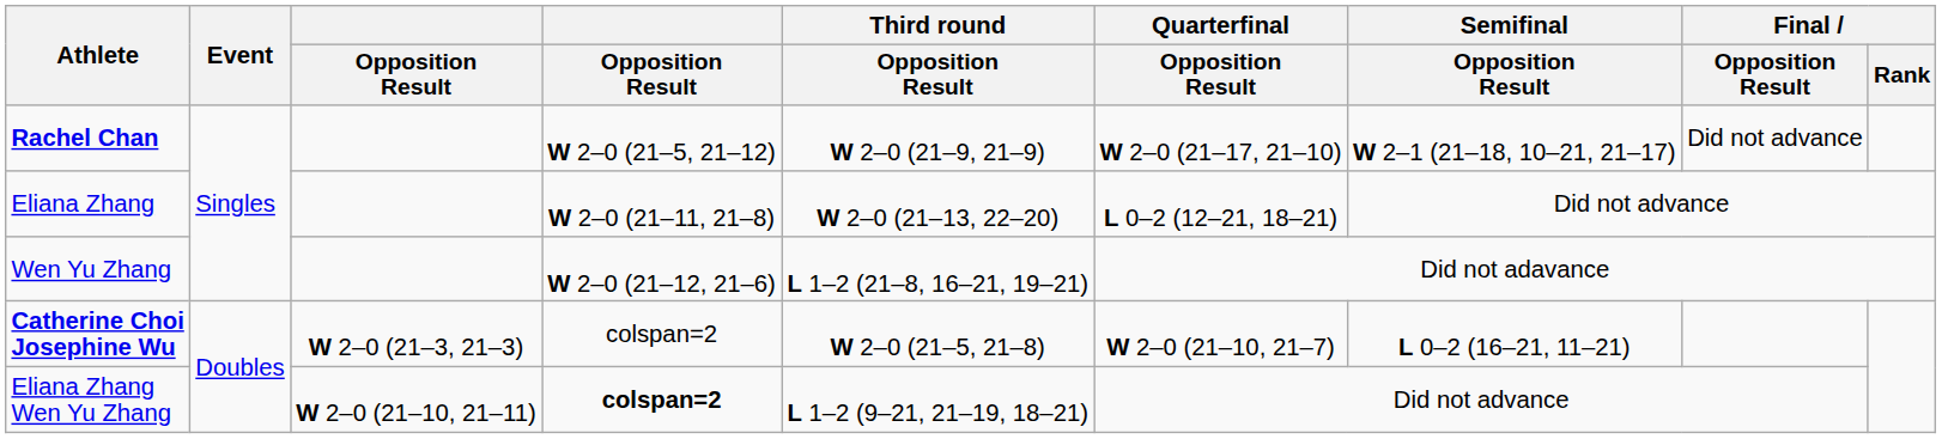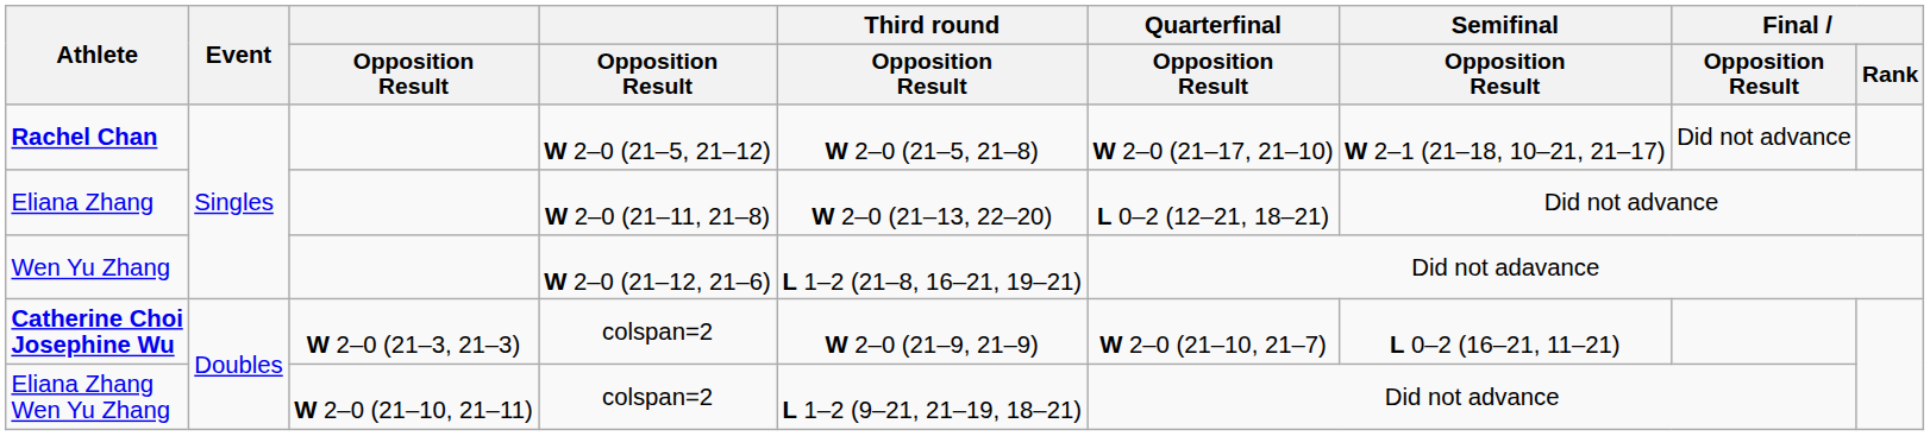Rachel Chan | Third round / Opposition Result: W 2–0 (21–9, 21–9) -> W 2–0 (21–5, 21–8)
Catherine Choi Josephine Wu | Third round / Opposition Result: W 2–0 (21–5, 21–8) -> W 2–0 (21–9, 21–9)
Eliana Zhang Wen Yu Zhang | column 4: bold -> normal
